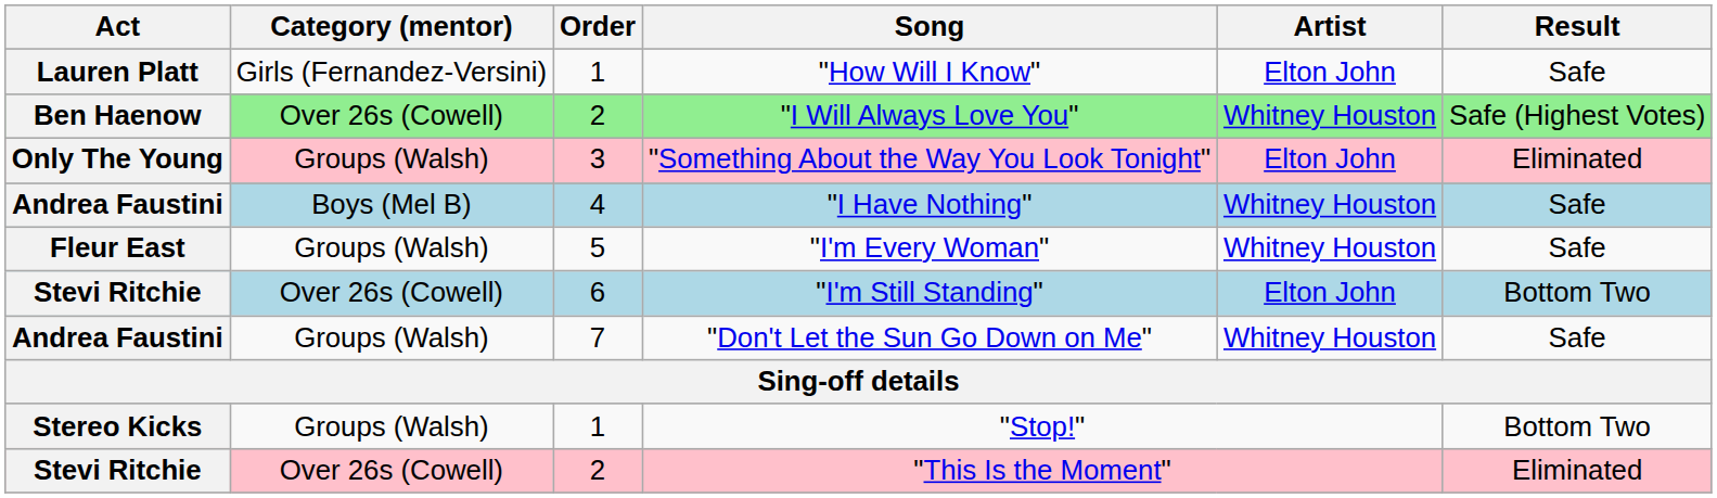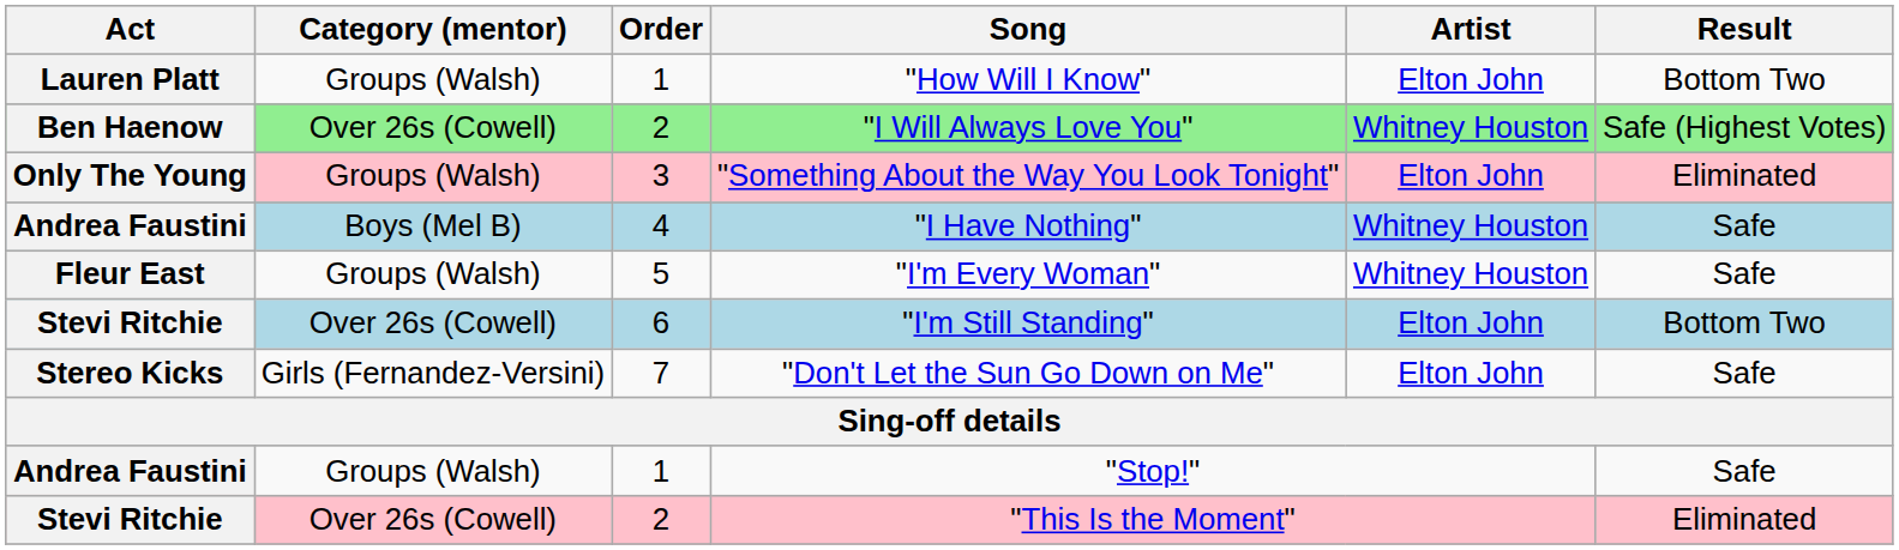"How Will I Know" | Category (mentor): Girls (Fernandez-Versini) -> Groups (Walsh)
"How Will I Know" | Result: Safe -> Bottom Two
"Don't Let the Sun Go Down on Me" | Act: Andrea Faustini -> Stereo Kicks
"Don't Let the Sun Go Down on Me" | Category (mentor): Groups (Walsh) -> Girls (Fernandez-Versini)
"Don't Let the Sun Go Down on Me" | Artist: Whitney Houston -> Elton John
"Stop!" | Act: Stereo Kicks -> Andrea Faustini
"Stop!" | Result: Bottom Two -> Safe
